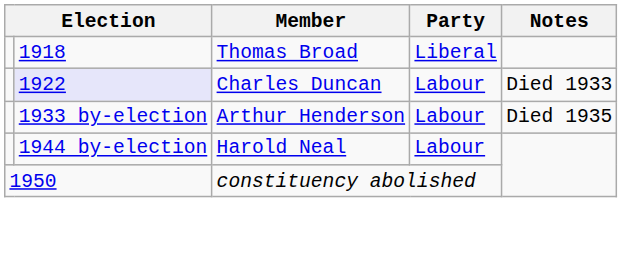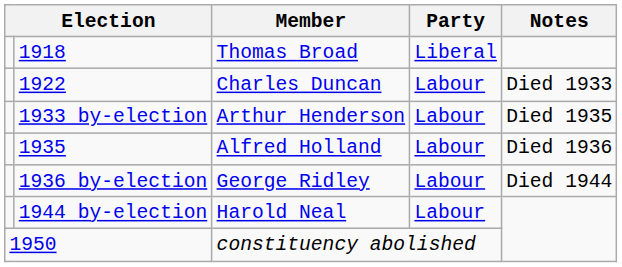Charles Duncan | column 2: lavender background -> no background
+ row: 1935 | Alfred Holland | Labour | Died 1936
+ row: 1936 by-election | George Ridley | Labour | Died 1944
